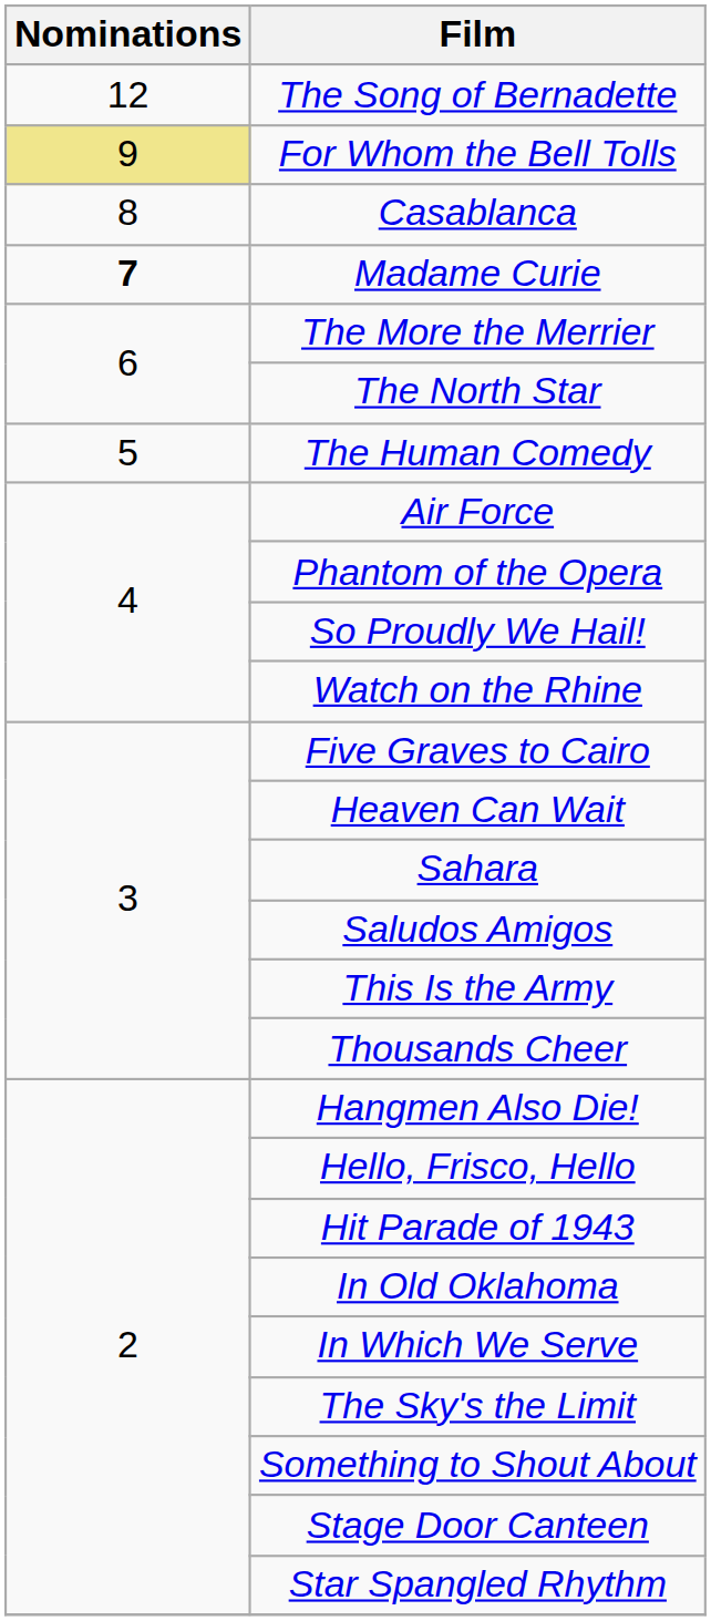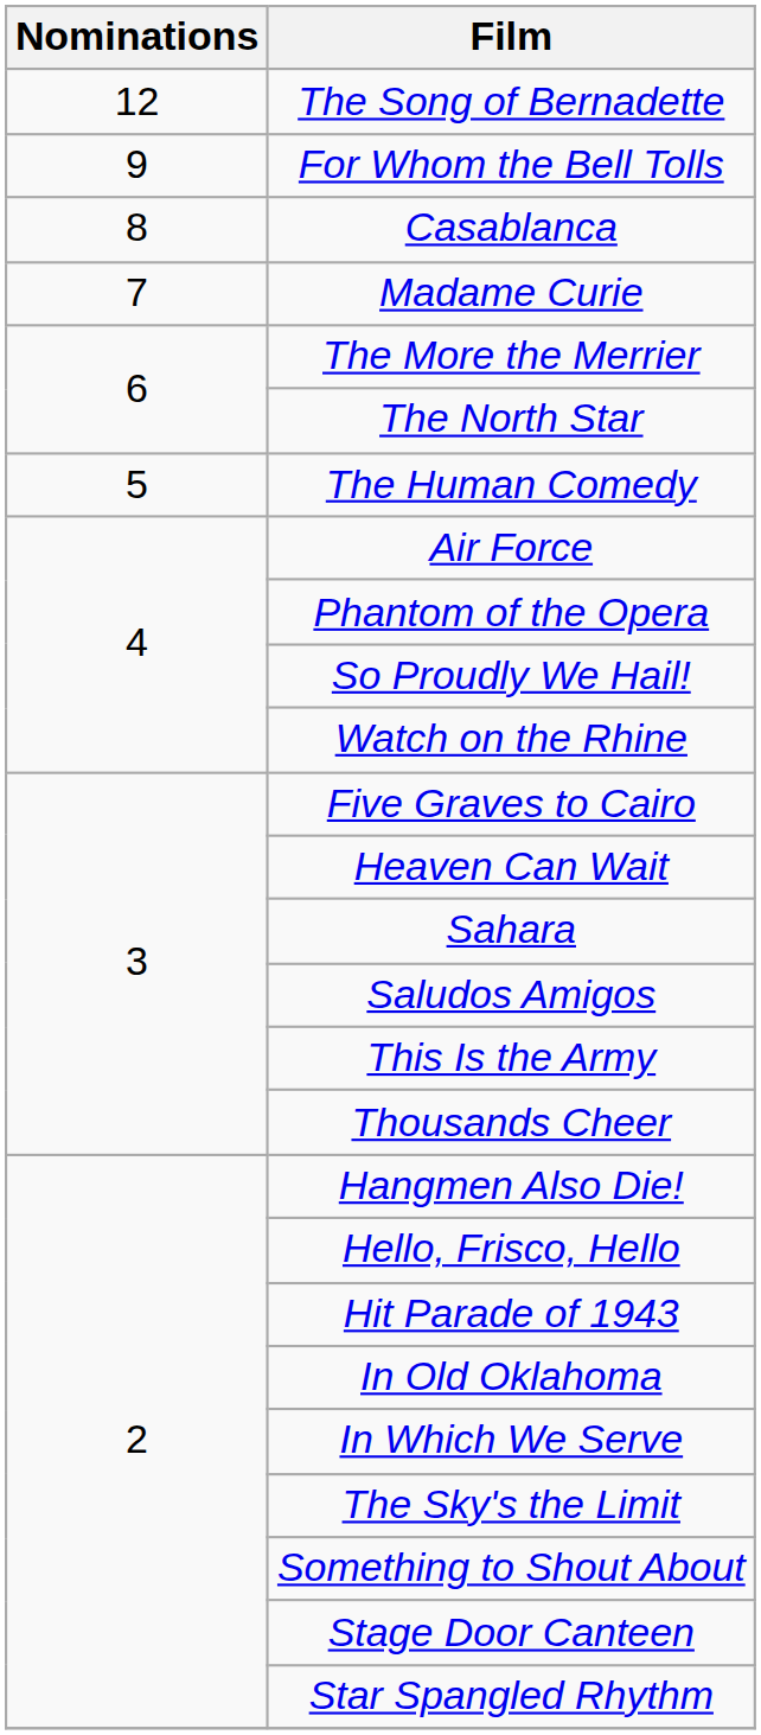For Whom the Bell Tolls | Nominations: khaki background -> no background
Madame Curie | Nominations: bold -> normal
